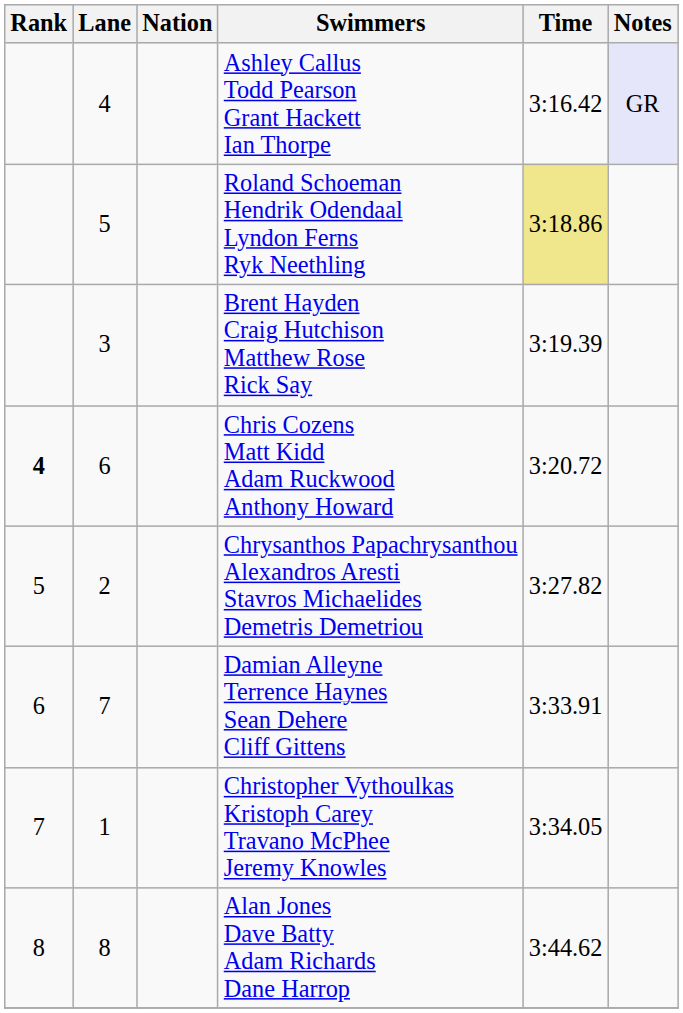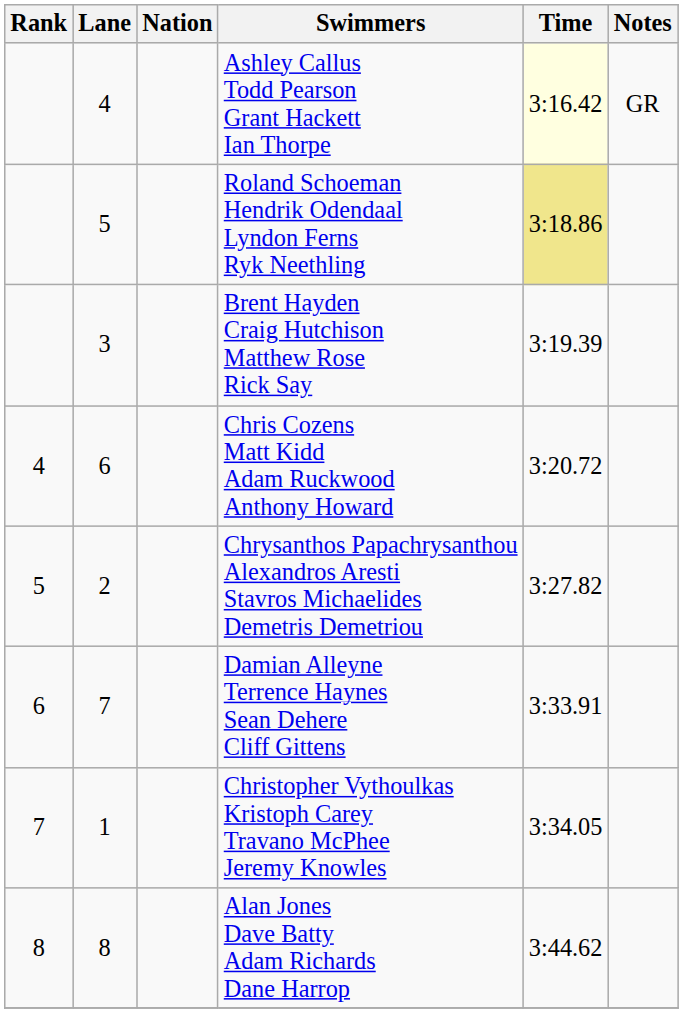Ashley Callus Todd Pearson Grant Hackett Ian Thorpe | Time: no background -> lightyellow background
Ashley Callus Todd Pearson Grant Hackett Ian Thorpe | Notes: lavender background -> no background
Chris Cozens Matt Kidd Adam Ruckwood Anthony Howard | Rank: bold -> normal
